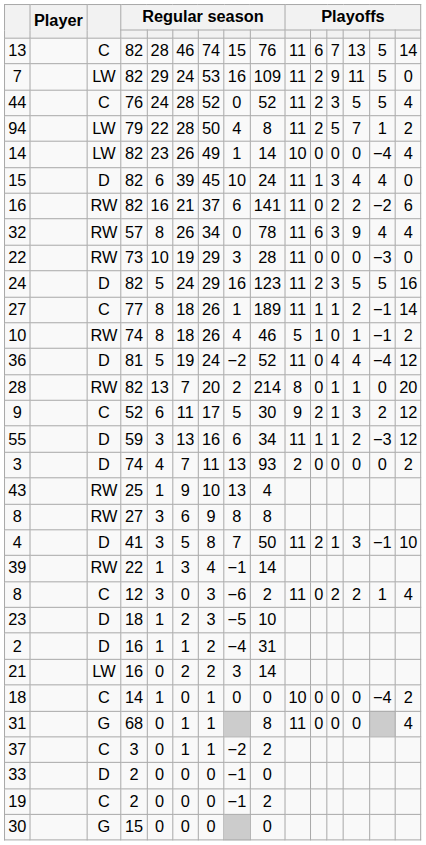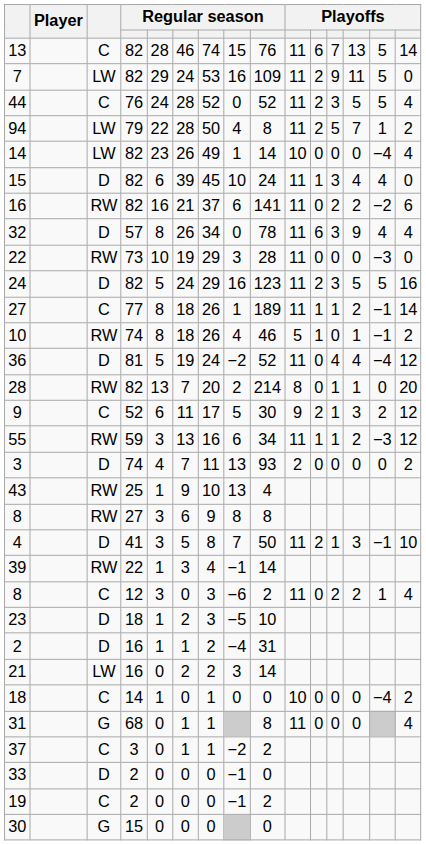32 | column 3: RW -> D
55 | column 3: D -> RW
